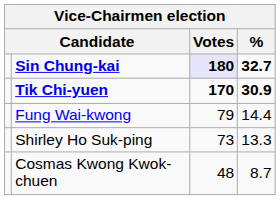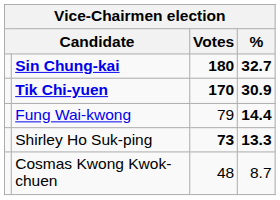Sin Chung-kai | Votes: lavender background -> no background
Fung Wai-kwong | %: normal -> bold
Shirley Ho Suk-ping | Votes: normal -> bold
Shirley Ho Suk-ping | %: normal -> bold
